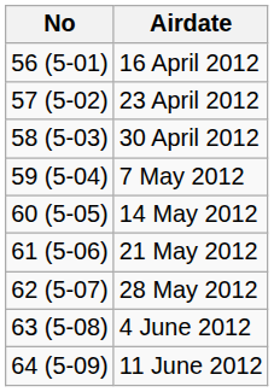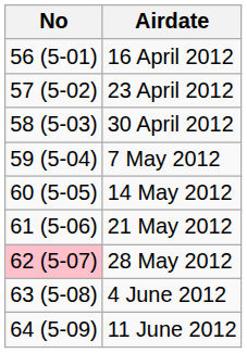28 May 2012 | No: no background -> pink background
